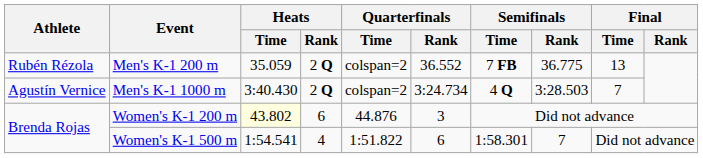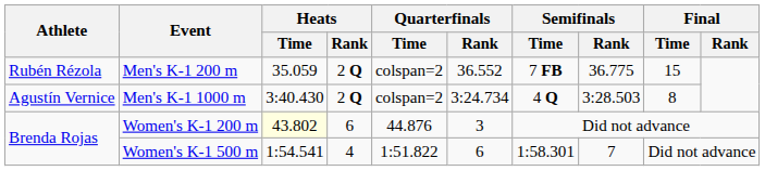Men's K-1 200 m | Final / Time: 13 -> 15
Men's K-1 1000 m | Final / Time: 7 -> 8
